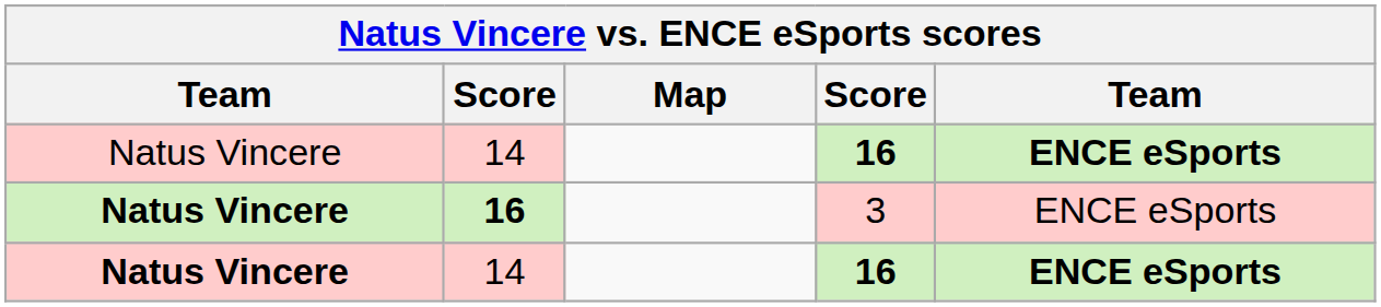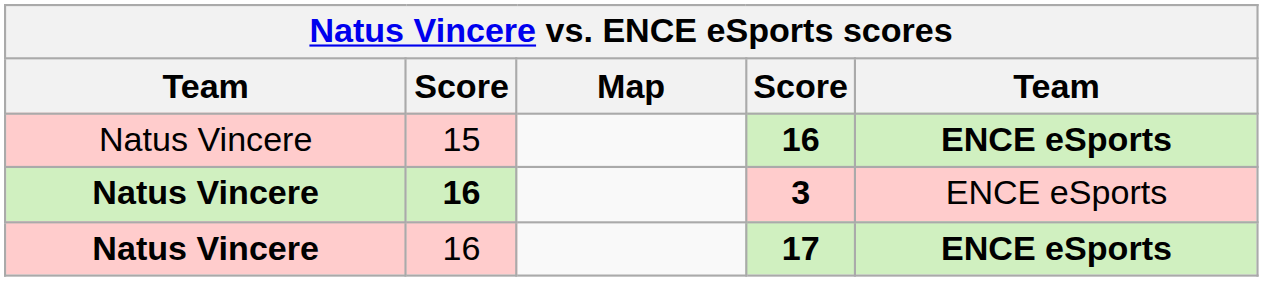row 3 | column 2: 14 -> 15
row 4 | column 4: normal -> bold
row 5 | column 2: 14 -> 16
row 5 | column 4: 16 -> 17
